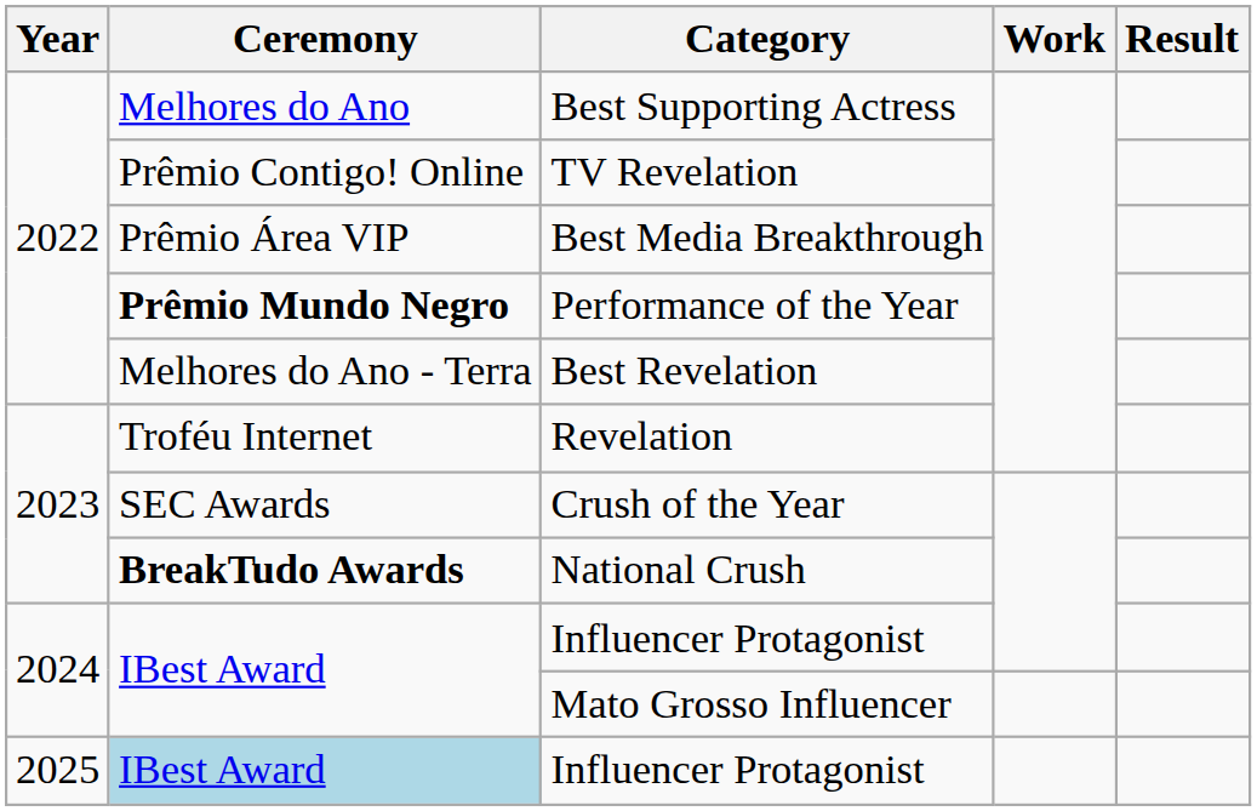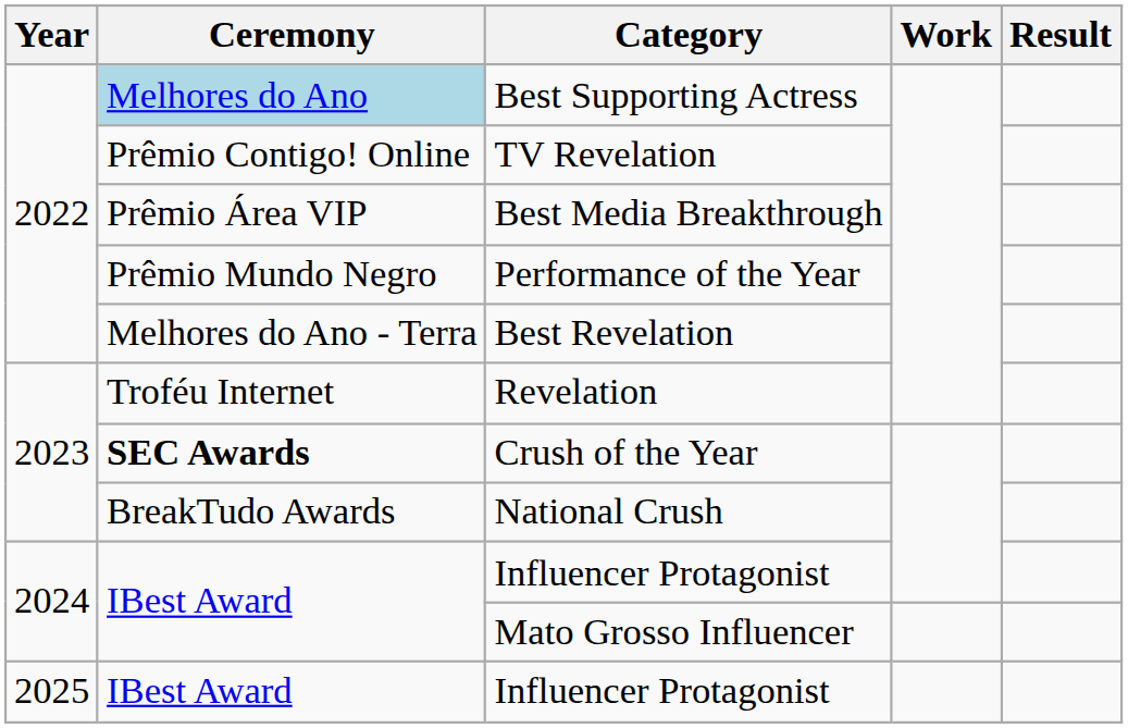Best Supporting Actress | Ceremony: no background -> lightblue background
Performance of the Year | Ceremony: bold -> normal
Crush of the Year | Ceremony: normal -> bold
National Crush | Ceremony: bold -> normal
2025 / Influencer Protagonist | Ceremony: lightblue background -> no background
